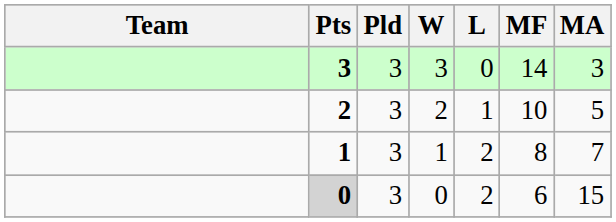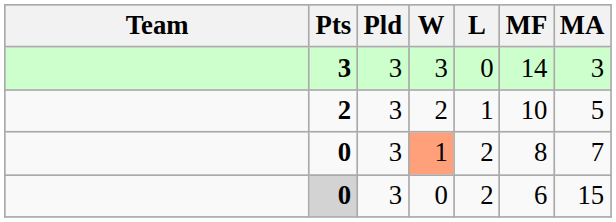row 4 | Pts: 1 -> 0
row 4 | W: no background -> lightsalmon background
